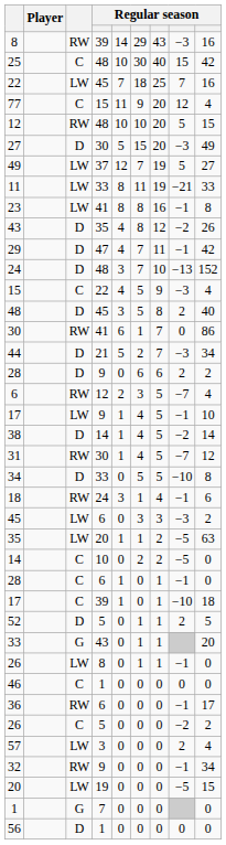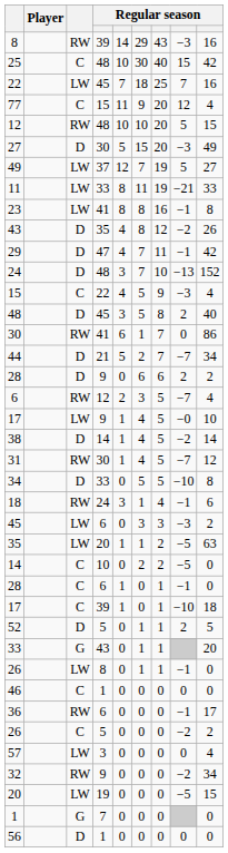44 | column 8: −3 -> −7
17 / 9 | column 8: −1 -> −0
57 | column 8: 2 -> 0
32 | column 8: −1 -> −2
